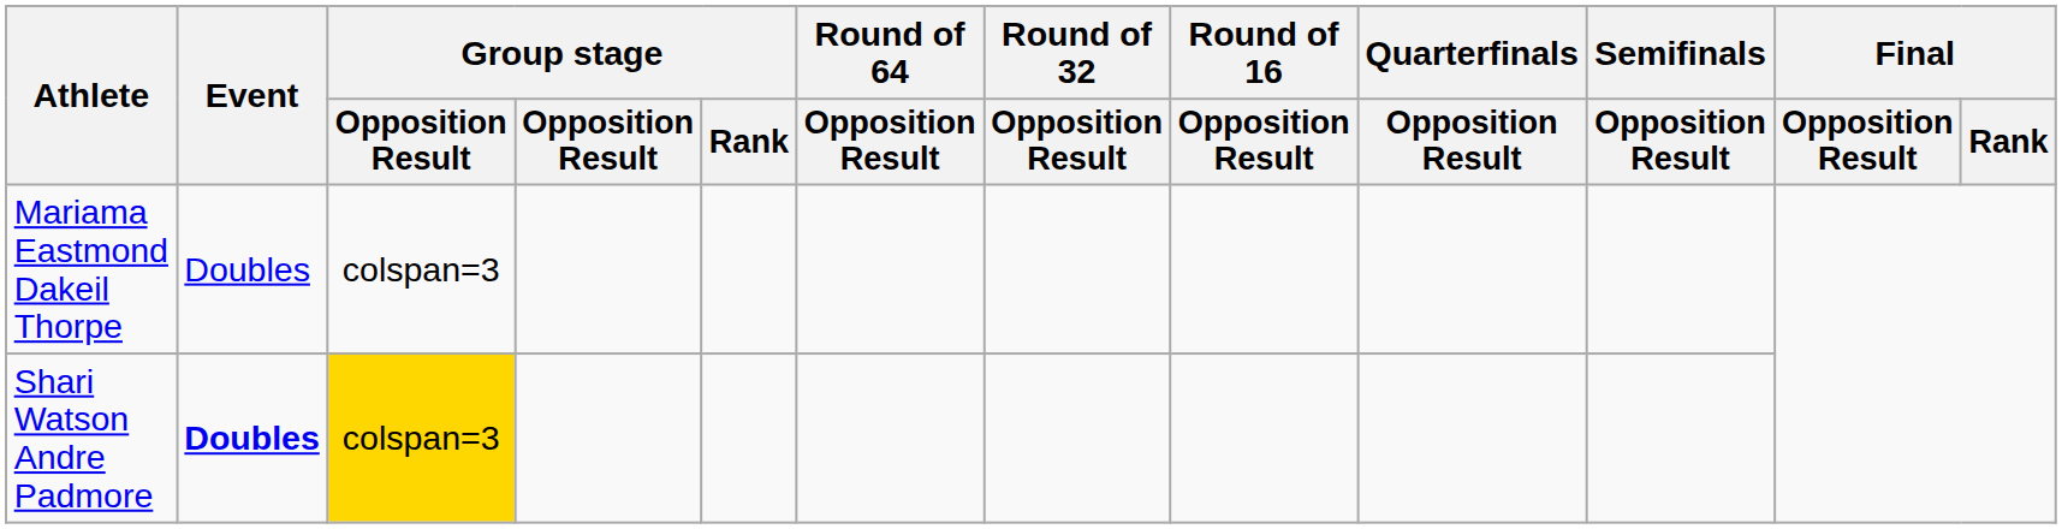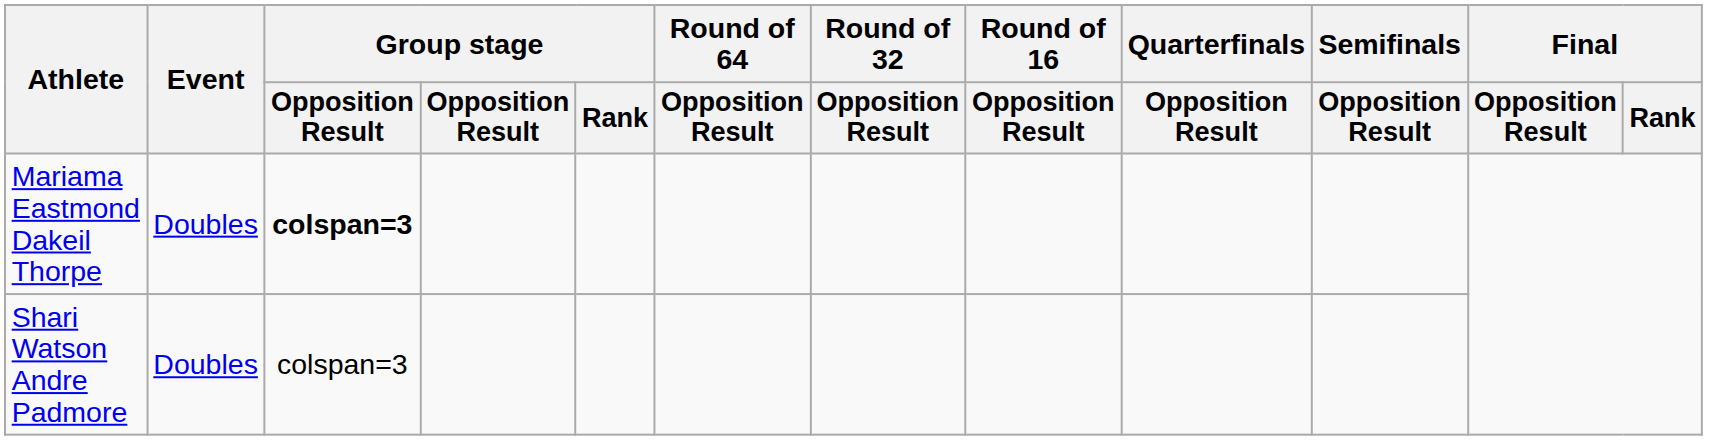Mariama Eastmond Dakeil Thorpe | column 3: normal -> bold
Shari Watson Andre Padmore | Event: bold -> normal
Shari Watson Andre Padmore | column 3: gold background -> no background
